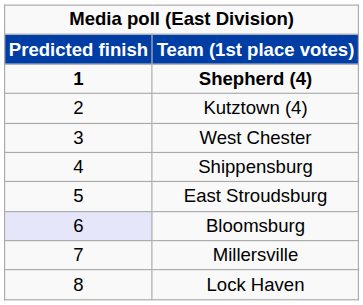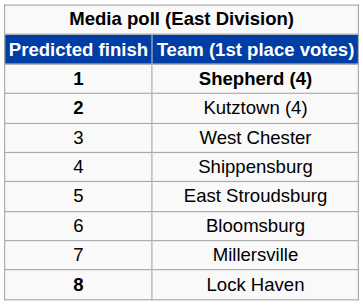Kutztown (4) | column 1: normal -> bold
Bloomsburg | column 1: lavender background -> no background
Lock Haven | column 1: normal -> bold
